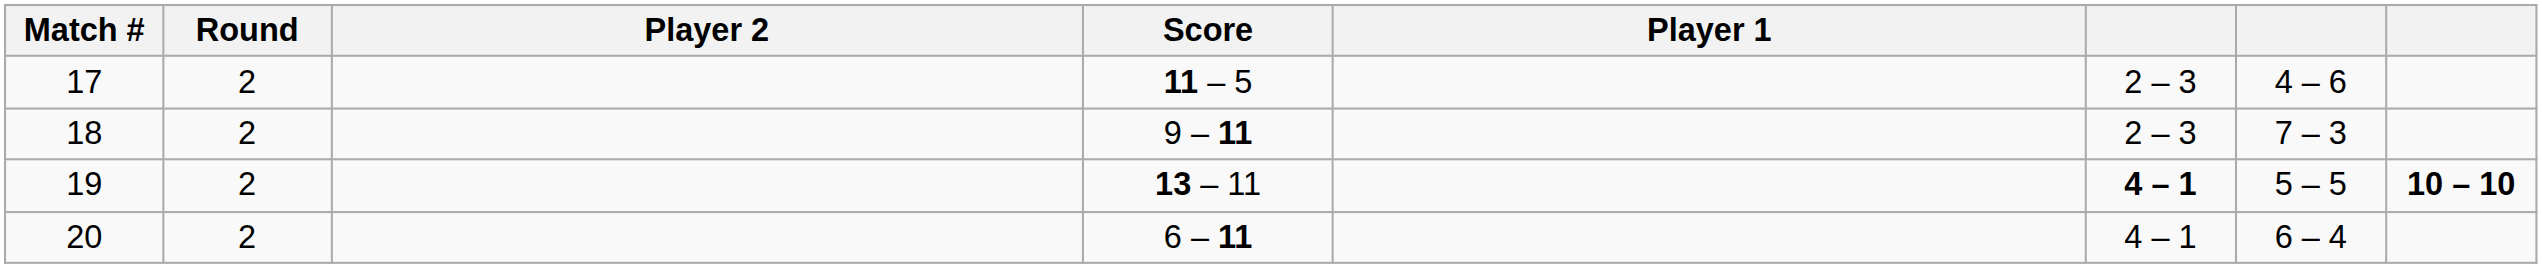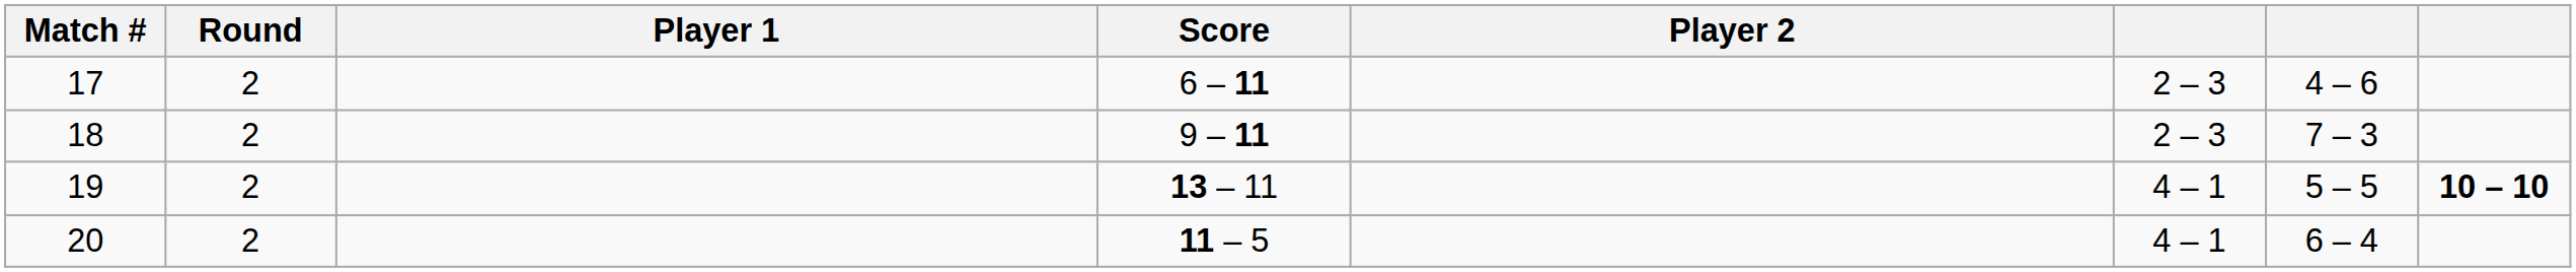columns swapped: Player 1 <-> Player 2
17 | Score: 11 – 5 -> 6 – 11
19 | column 6: bold -> normal
20 | Score: 6 – 11 -> 11 – 5
